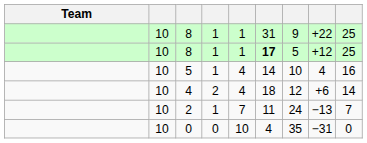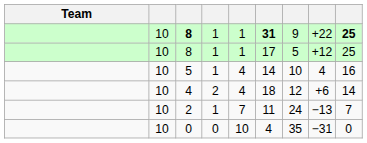row 2 | column 3: normal -> bold
row 2 | column 6: normal -> bold
row 2 | column 9: normal -> bold
row 3 | column 6: bold -> normal
